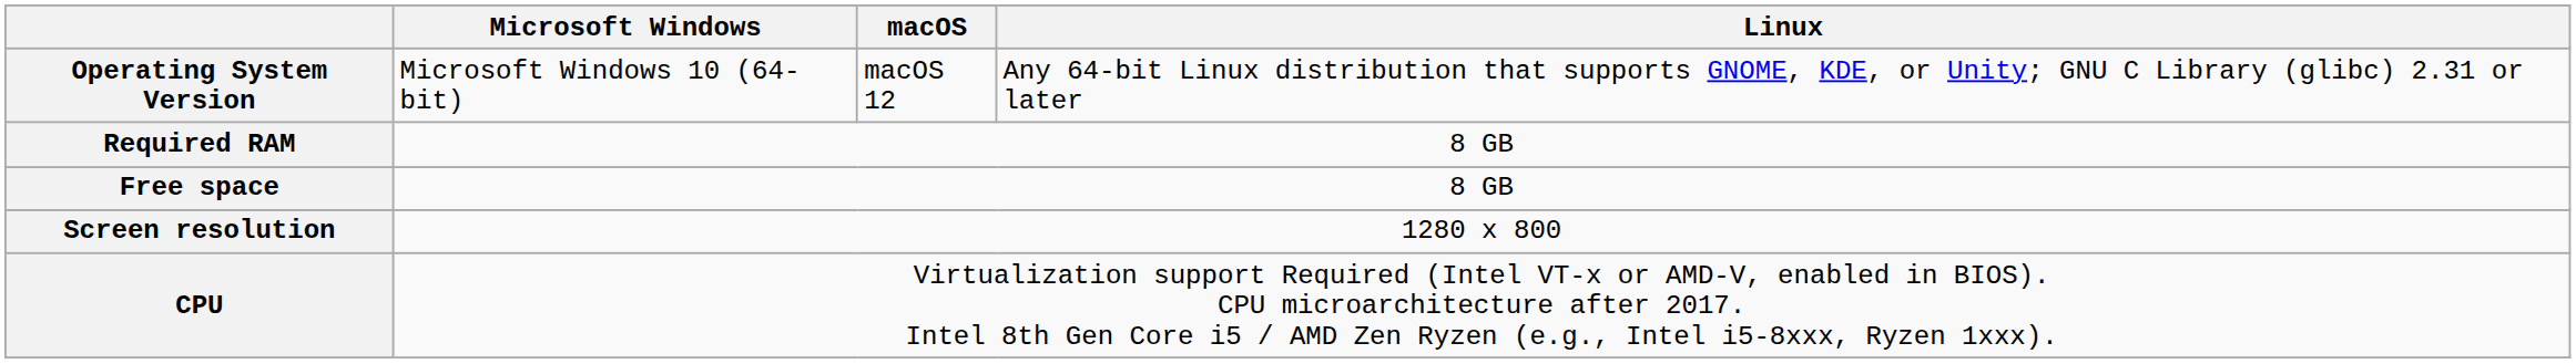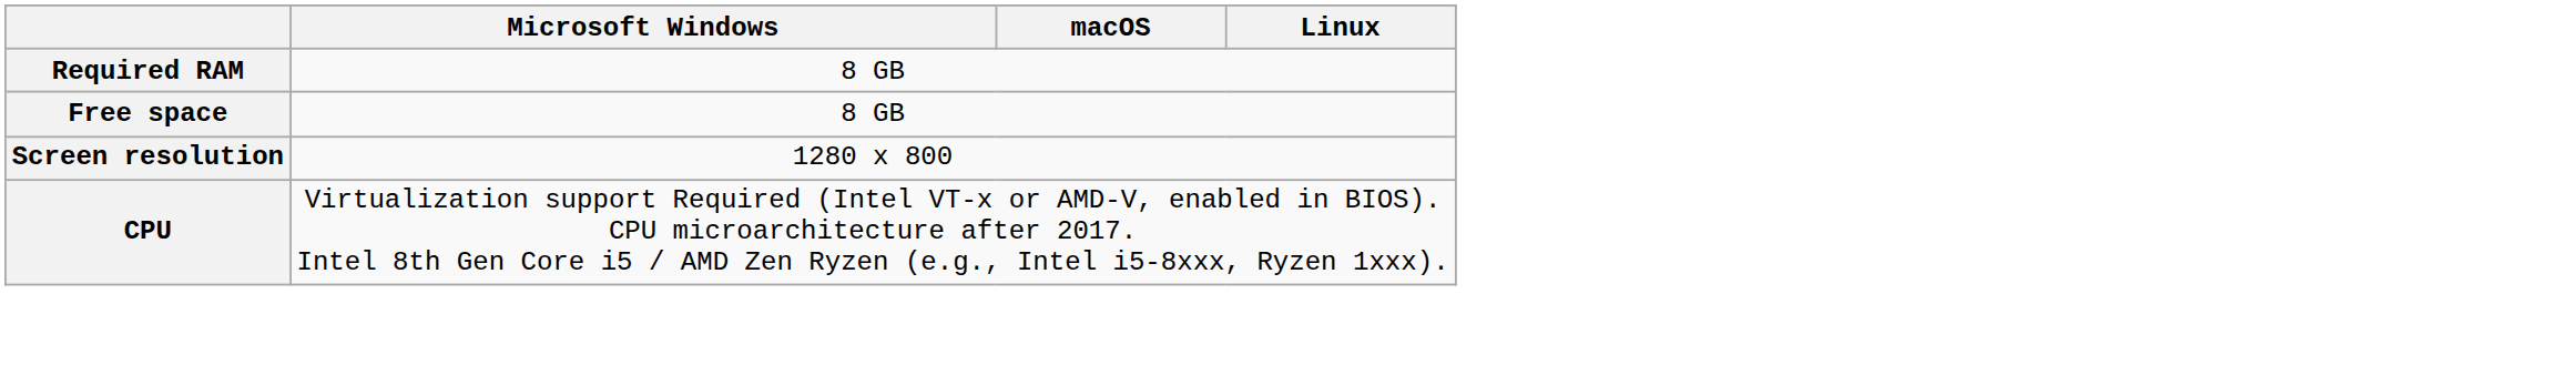- row: Operating System Version | Microsoft Windows 10 (64-bit) | macOS 12 | Any 64-bit Linux distribution that supports GNOME, KDE, or Unity; GNU C Library (glibc) 2.31 or later
